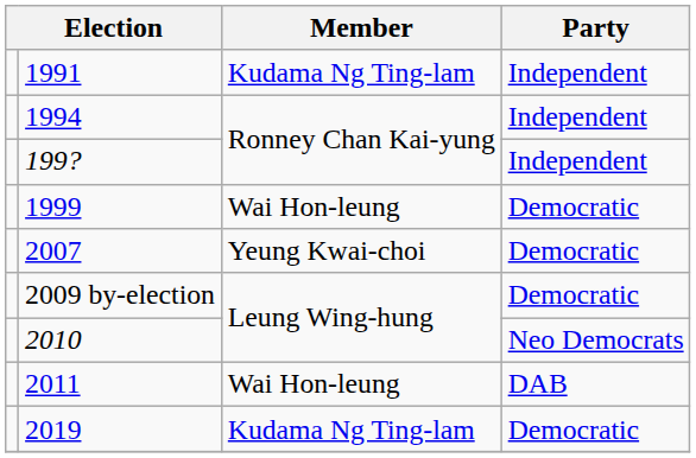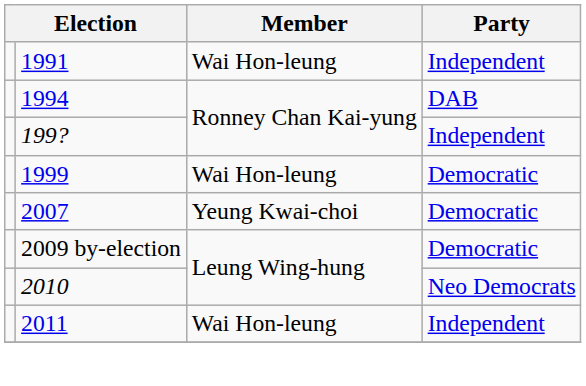1991 | Member: Kudama Ng Ting-lam -> Wai Hon-leung
1994 | Party: Independent -> DAB
2011 | Party: DAB -> Independent
- row: 2019 | Kudama Ng Ting-lam | Democratic
